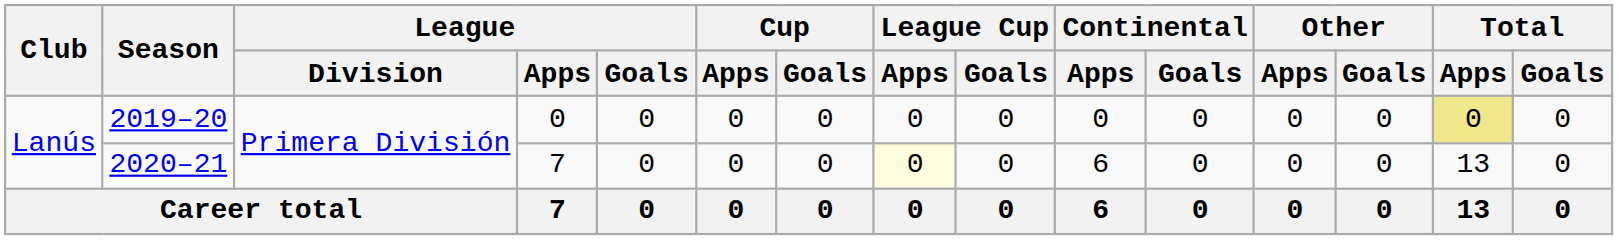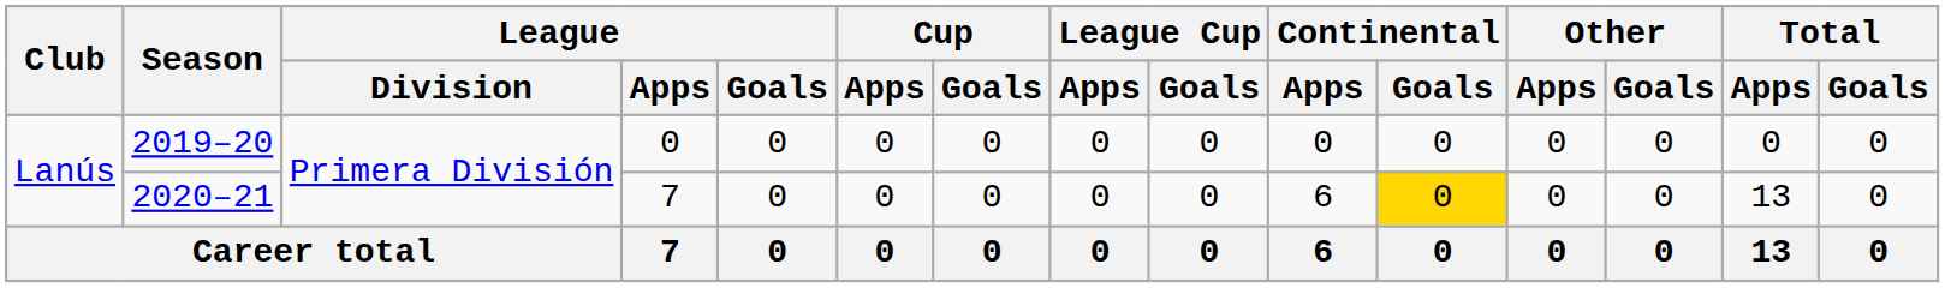2019–20 | Total / Apps: khaki background -> no background
2020–21 | League Cup / Apps: lightyellow background -> no background
2020–21 | Continental / Goals: no background -> gold background
